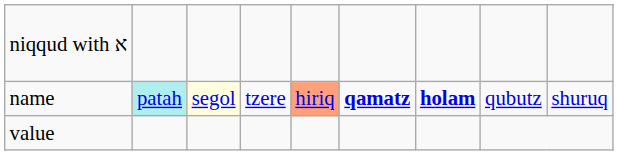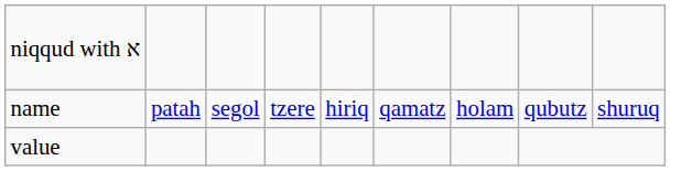name | column 2: paleturquoise background -> no background
name | column 3: lightyellow background -> no background
name | column 5: lightsalmon background -> no background
name | column 6: bold -> normal
name | column 7: bold -> normal
